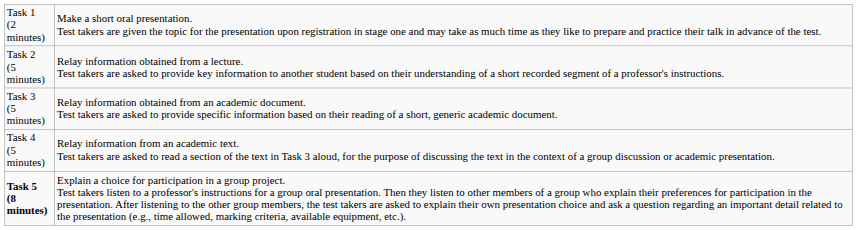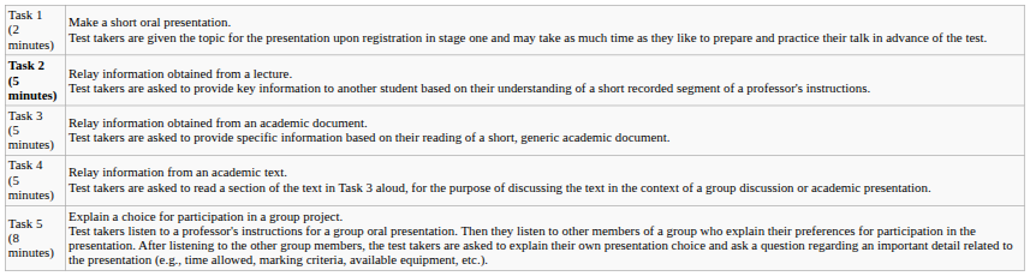Task 2 (5 minutes) | column 1: normal -> bold
Task 5 (8 minutes) | column 1: bold -> normal
